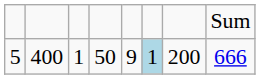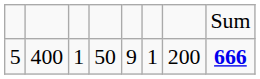5 | column 6: lightblue background -> no background
5 | column 8: normal -> bold
